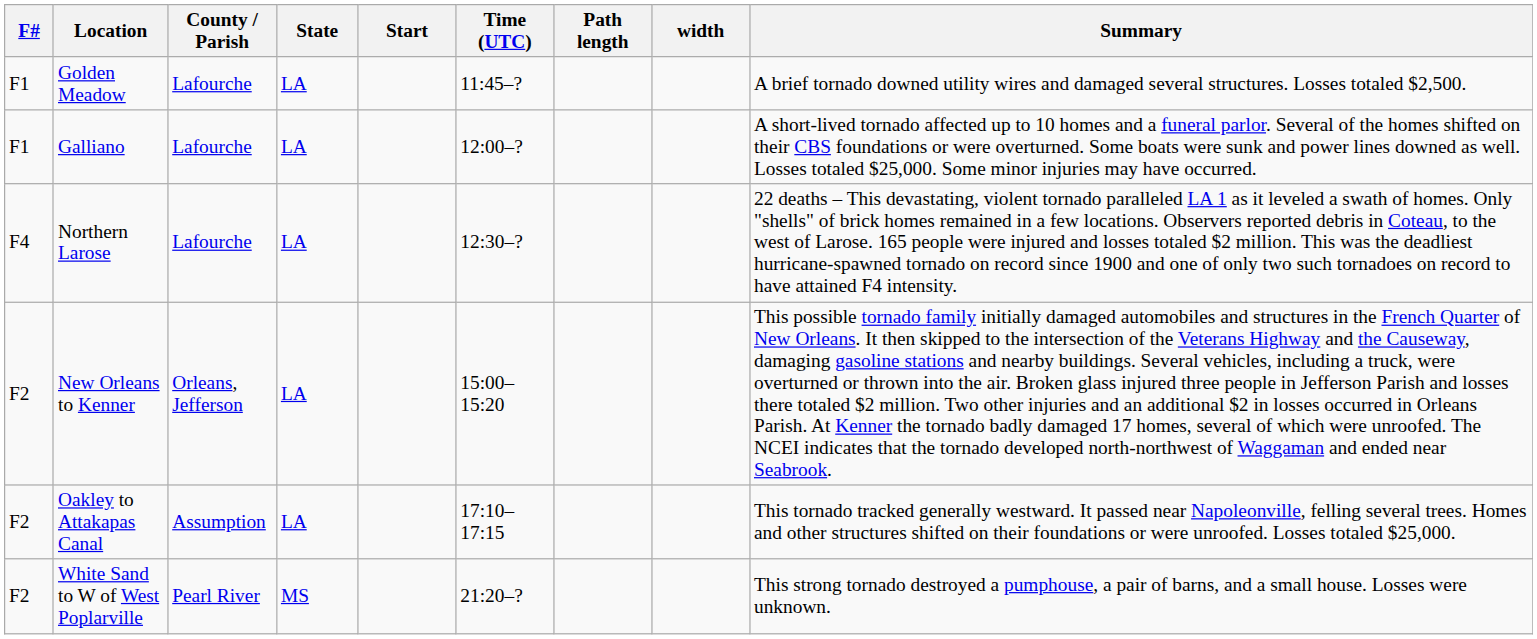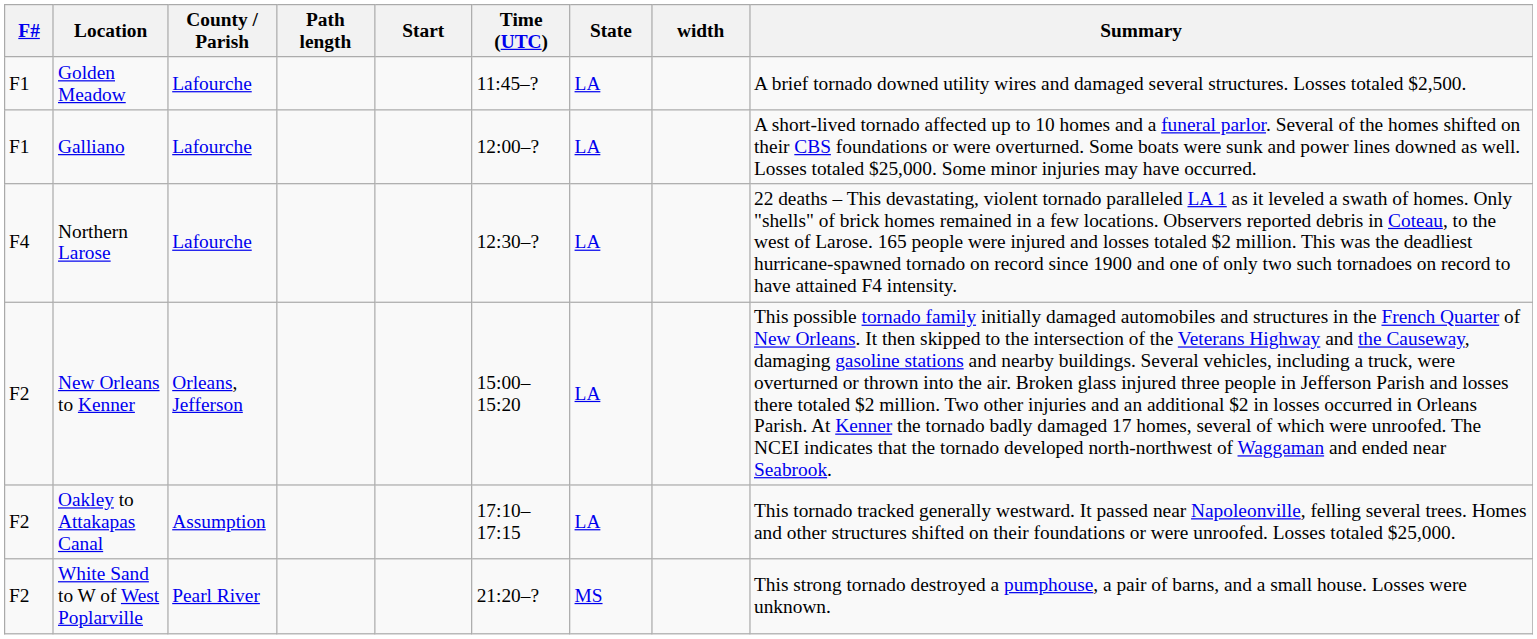columns swapped: State <-> Path length
